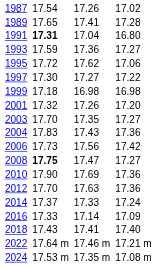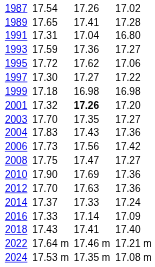1991 | column 2: bold -> normal
2001 | column 3: normal -> bold
2008 | column 2: bold -> normal
